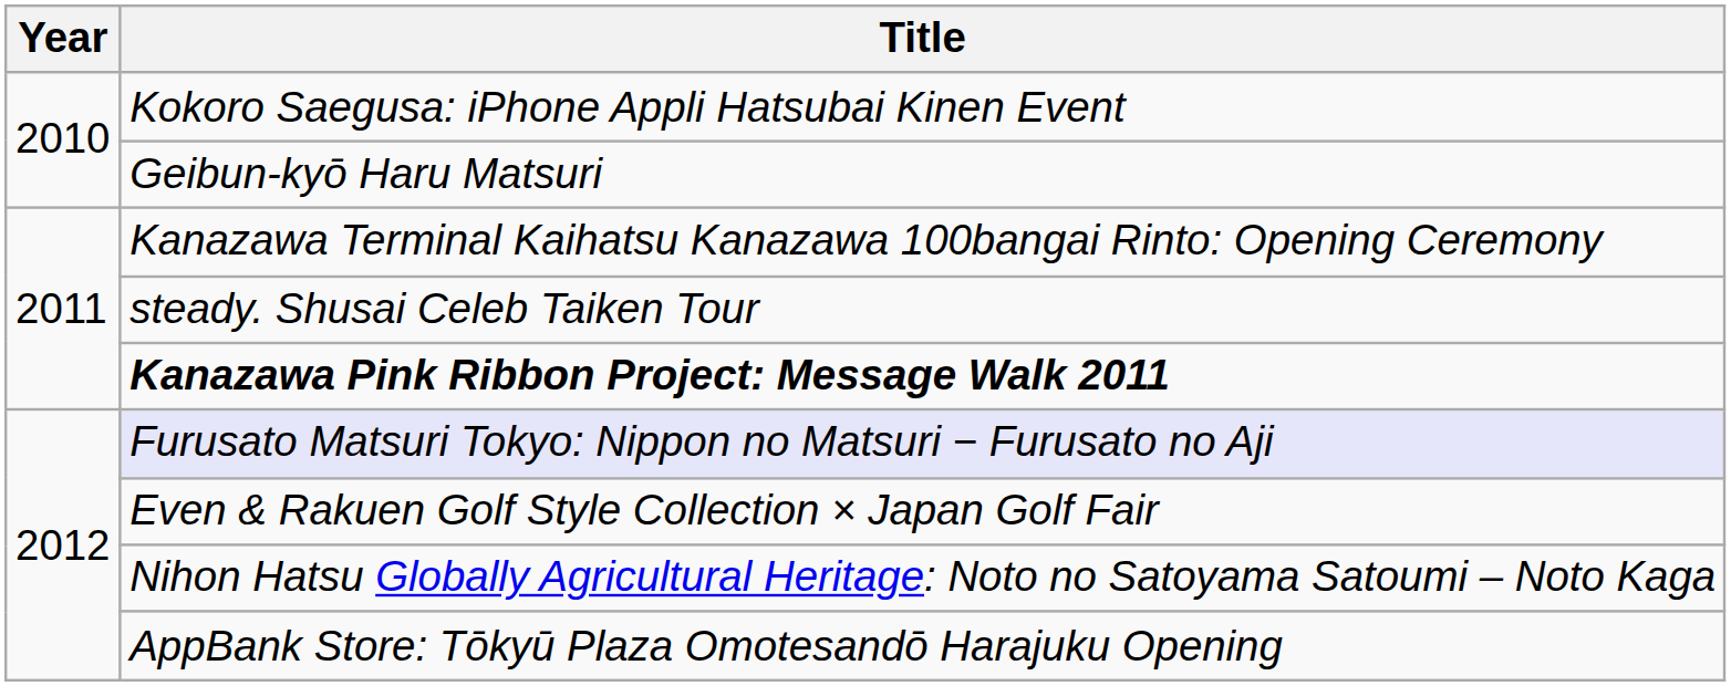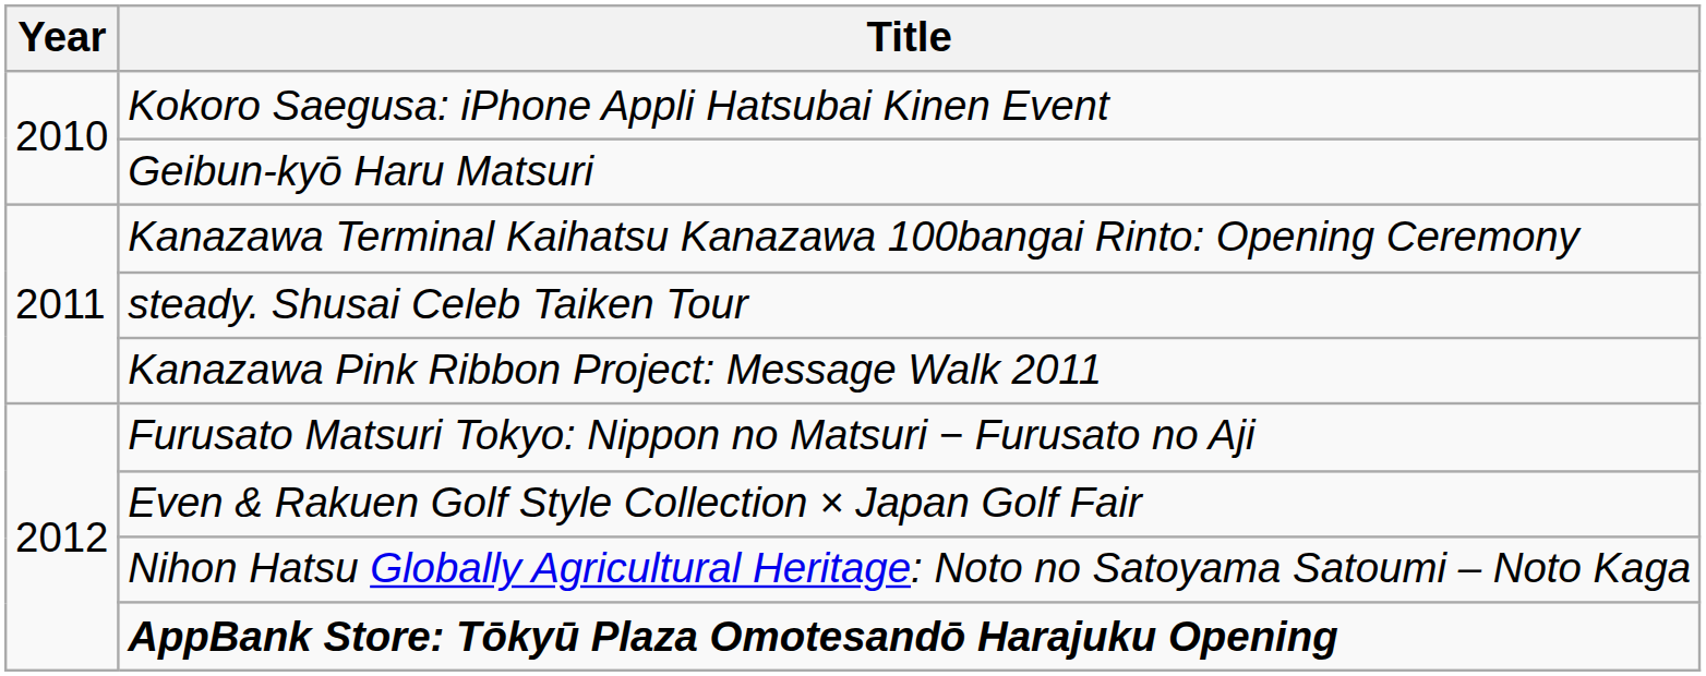Kanazawa Pink Ribbon Project: Message Walk 2011 | Title: bold -> normal
Furusato Matsuri Tokyo: Nippon no Matsuri − Furusato no Aji | Title: lavender background -> no background
AppBank Store: Tōkyū Plaza Omotesandō Harajuku Opening | Title: normal -> bold
